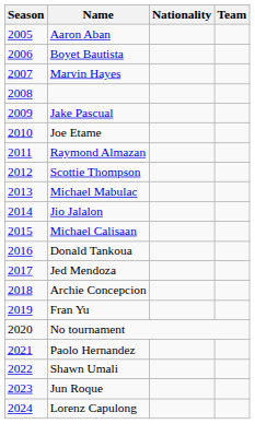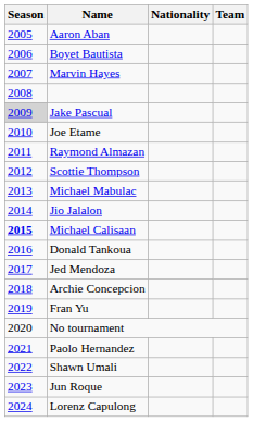Jake Pascual | Season: no background -> lightgrey background
Michael Calisaan | Season: normal -> bold
